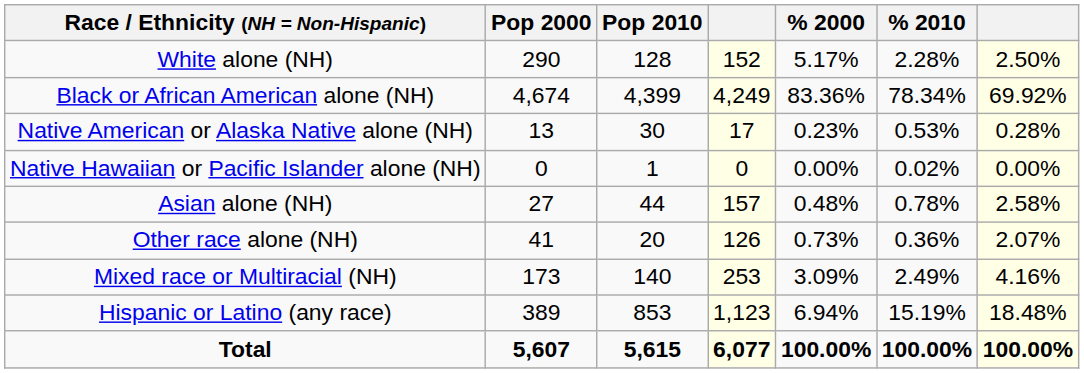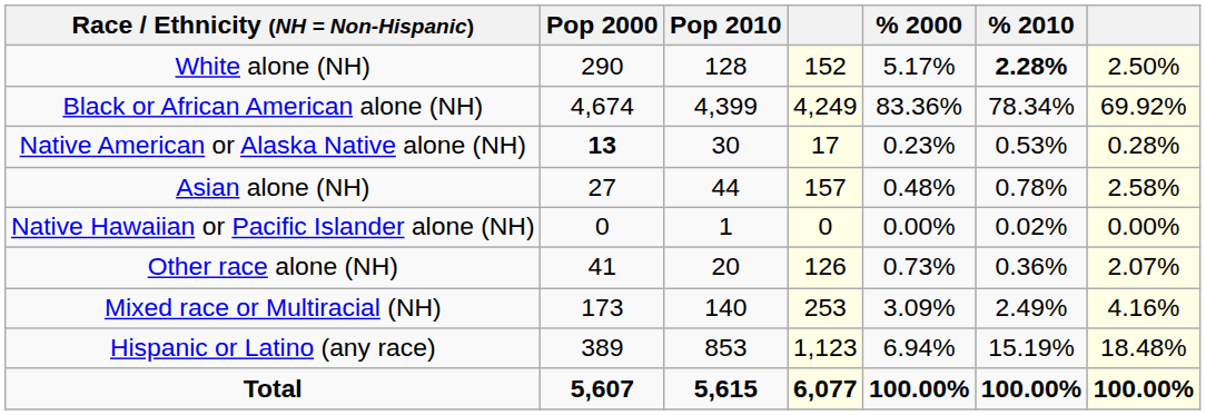White alone (NH) | % 2010: normal -> bold
Native American or Alaska Native alone (NH) | Pop 2000: normal -> bold
rows swapped: Asian alone (NH) <-> Native Hawaiian or Pacific Islander alone (NH)
